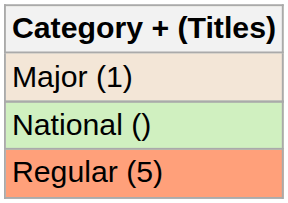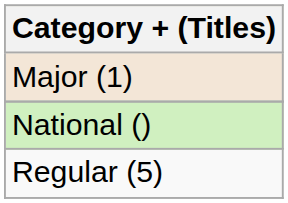row 4 | column 1: lightsalmon background -> no background
